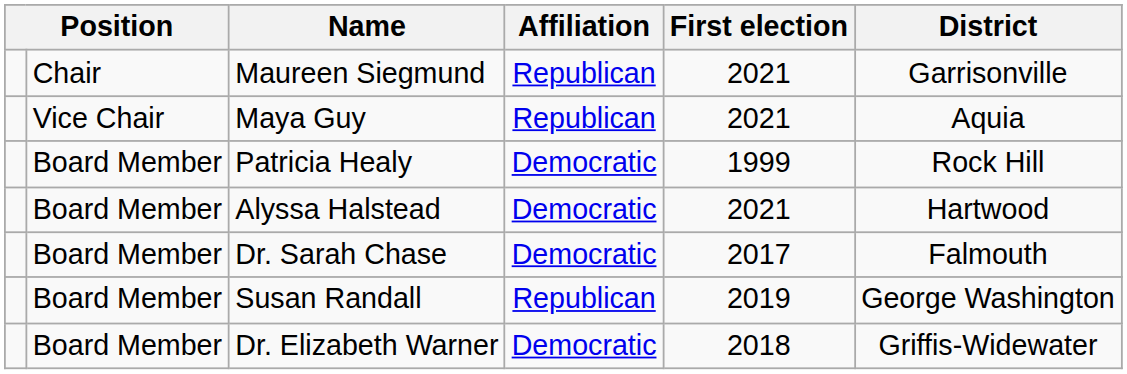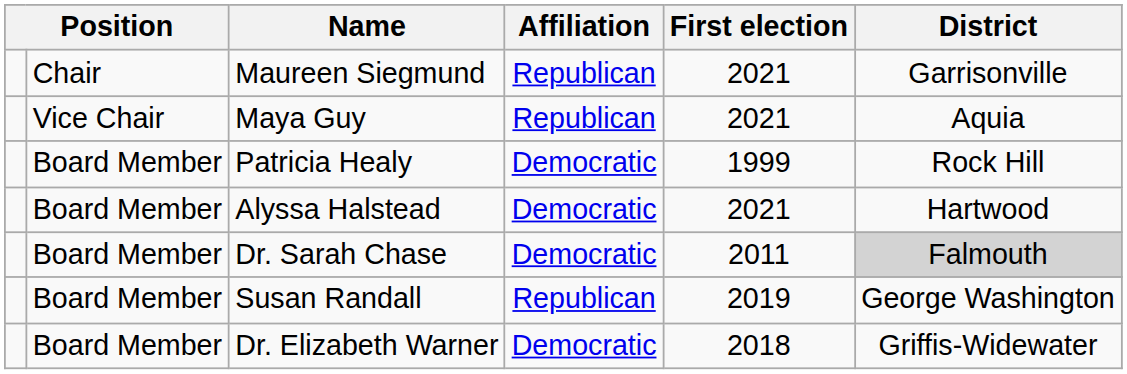Dr. Sarah Chase | First election: 2017 -> 2011
Dr. Sarah Chase | District: no background -> lightgrey background
